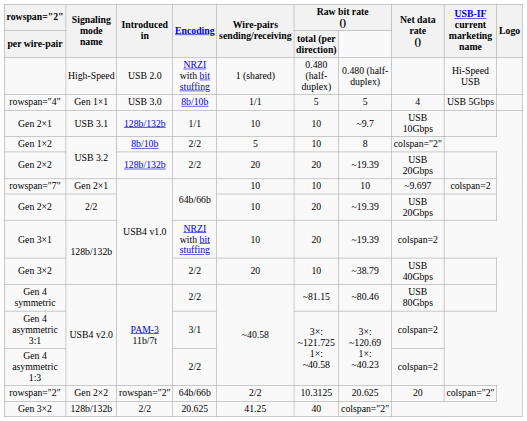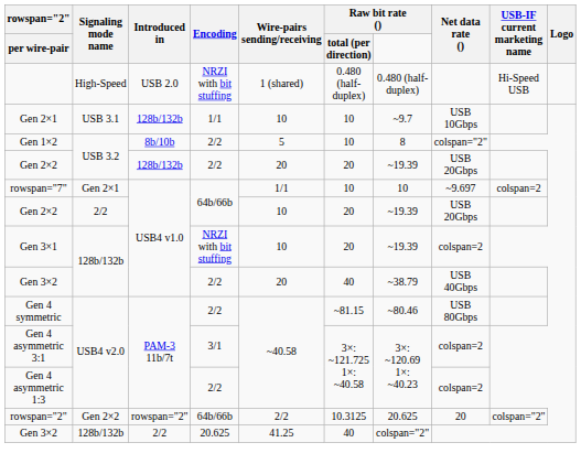- row: rowspan="4" | Gen 1×1 | USB 3.0 | 8b/10b | 1/1 | 5 | 5 | 4 | USB 5Gbps
rowspan="7" | Wire-pairs sending/receiving: 10 -> 1/1
Gen 3×2 / USB4 v1.0 | Raw bit rate () / total (per direction): 10 -> 40
